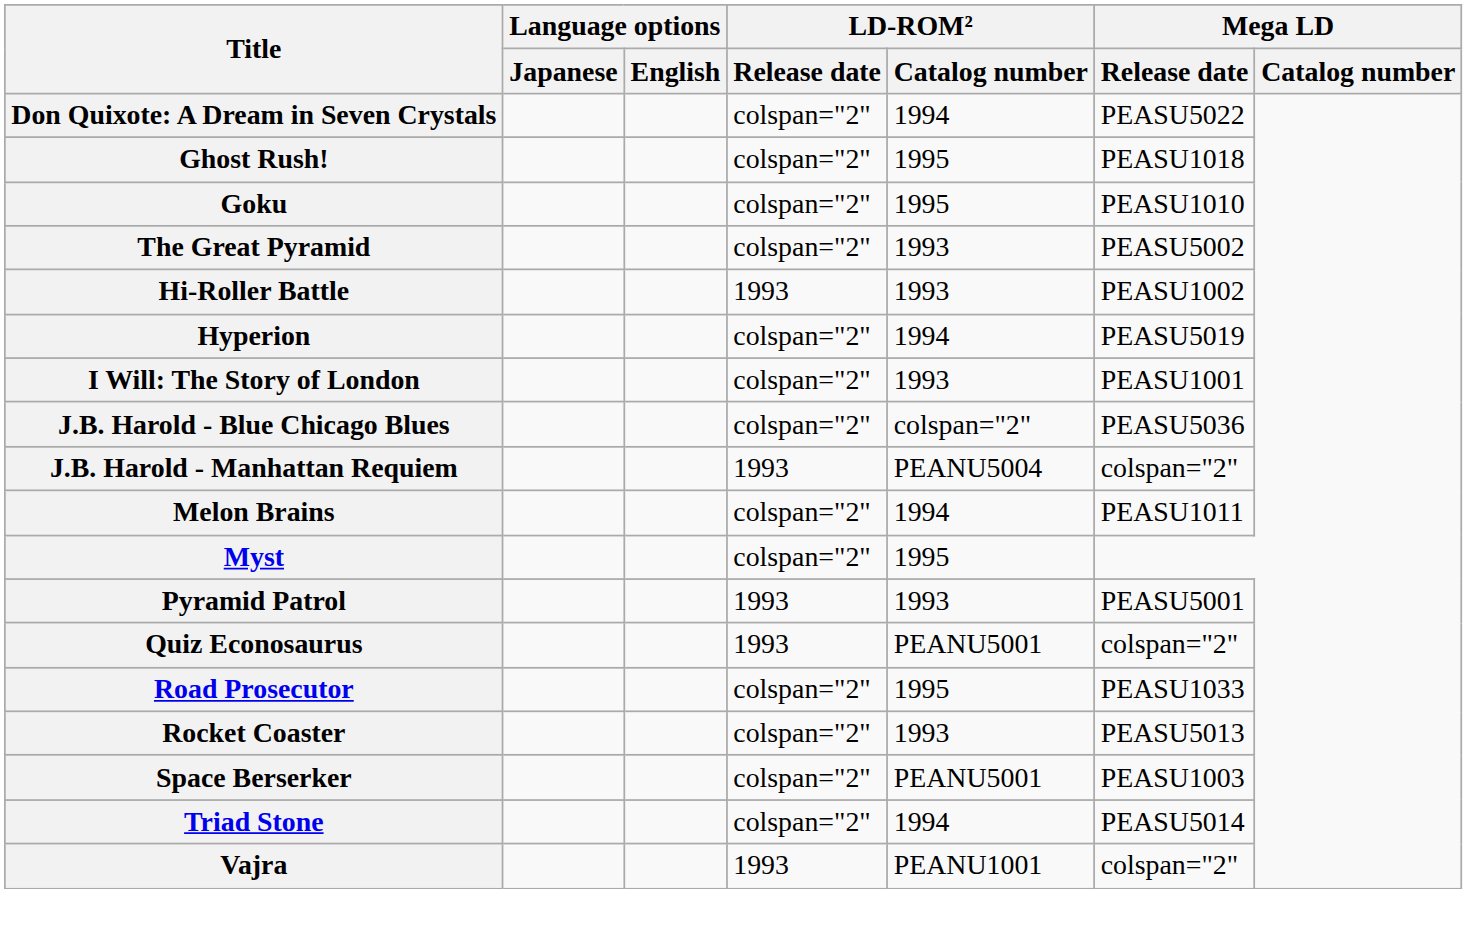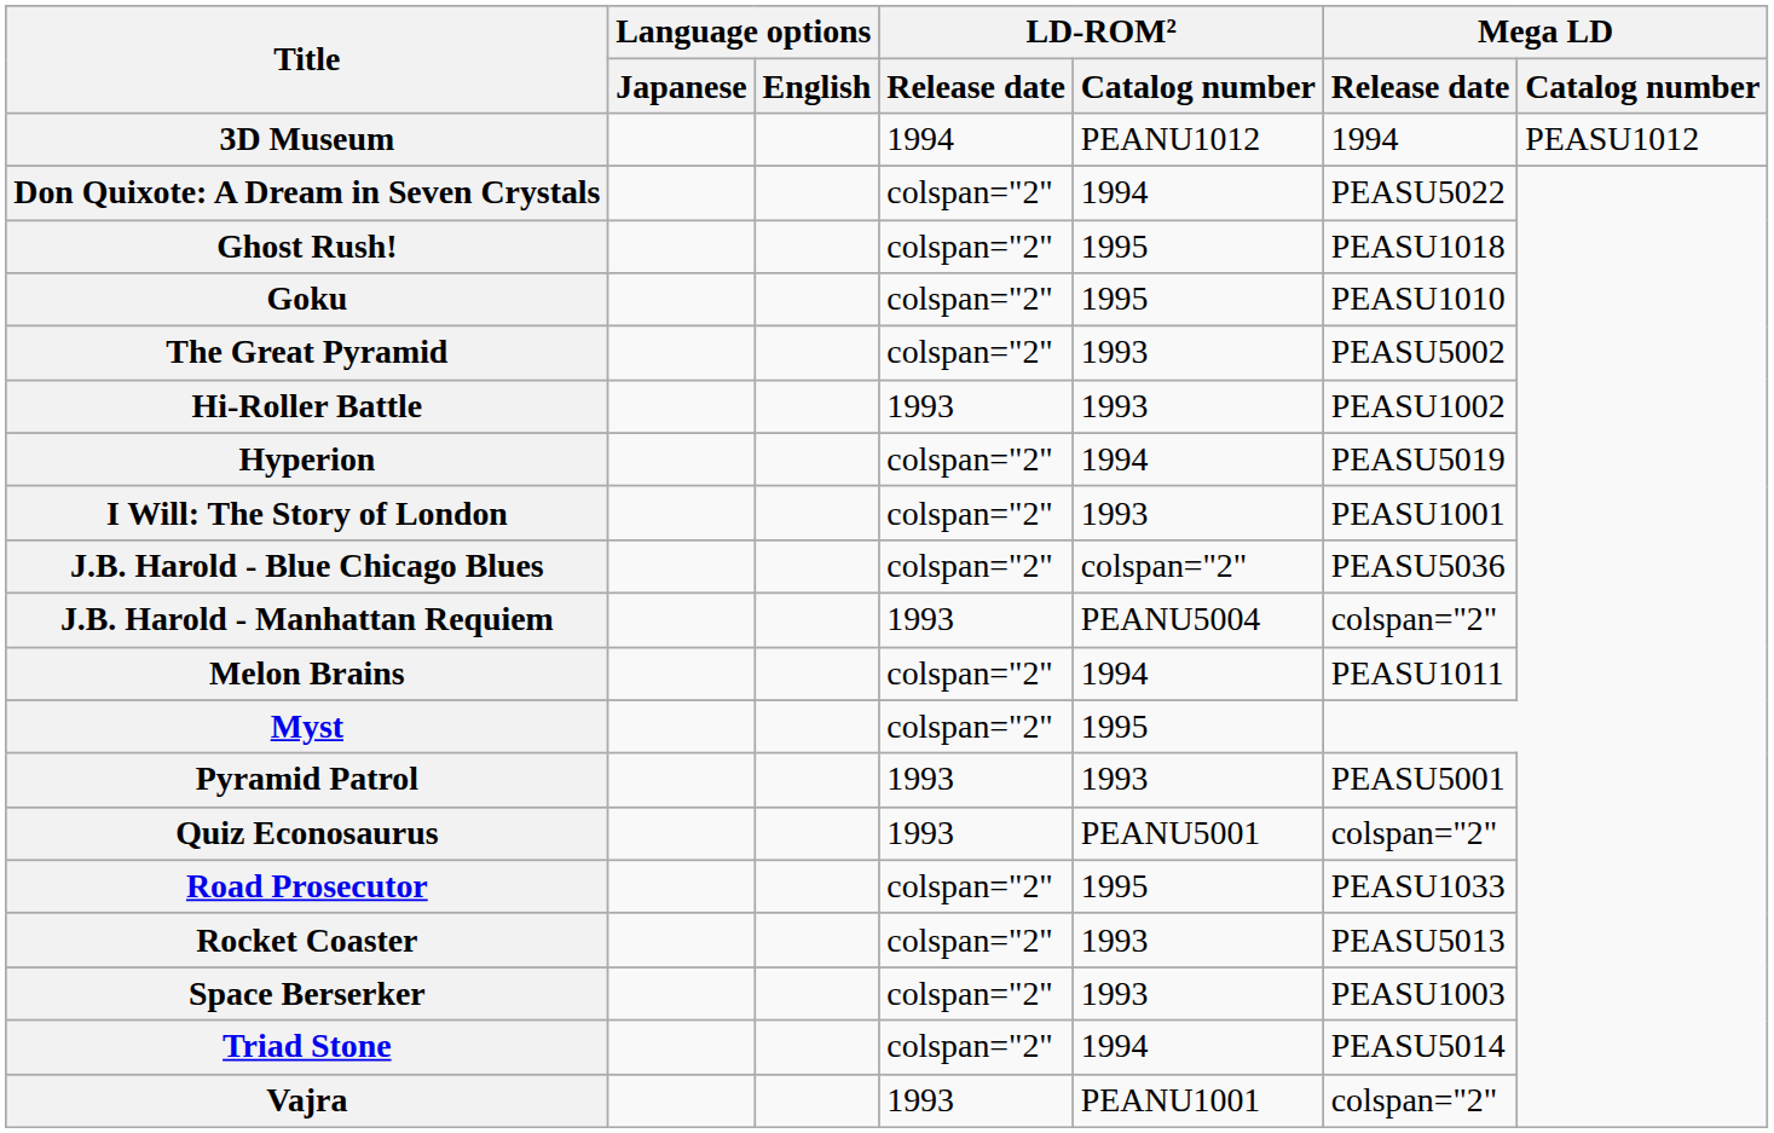+ row: 3D Museum | 1994 | PEANU1012 | 1994 | PEASU1012
Space Berserker | LD-ROM² / Catalog number: PEANU5001 -> 1993
